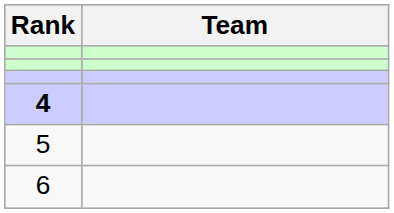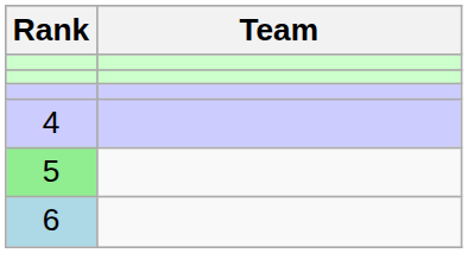row 5 | Rank: bold -> normal
row 6 | Rank: no background -> lightgreen background
row 7 | Rank: no background -> lightblue background
